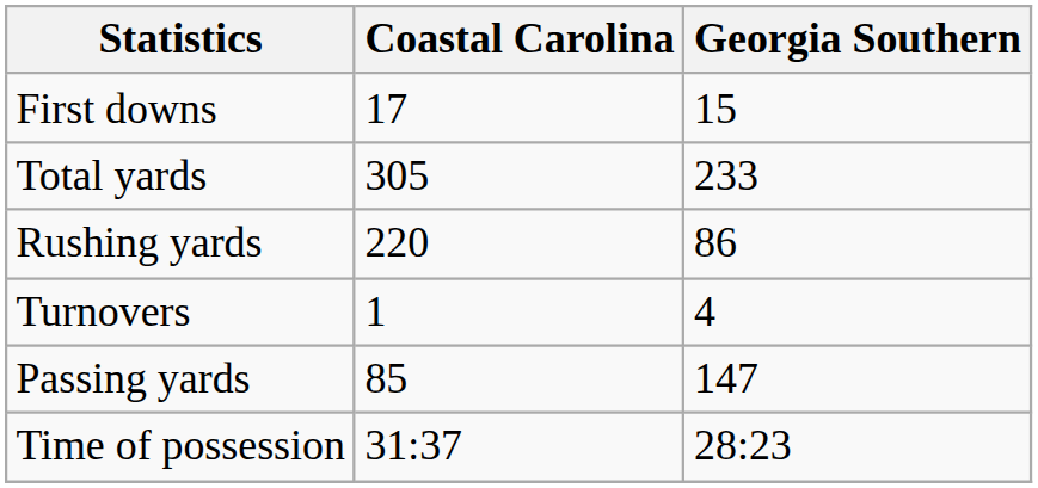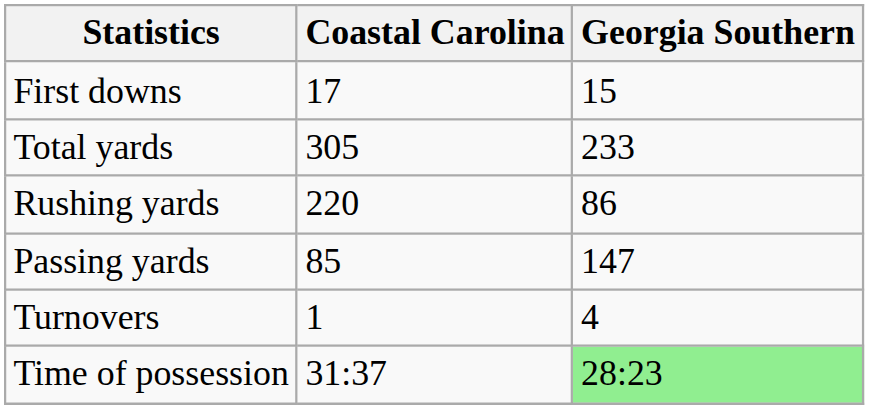rows swapped: Passing yards <-> Turnovers
Time of possession | Georgia Southern: no background -> lightgreen background
